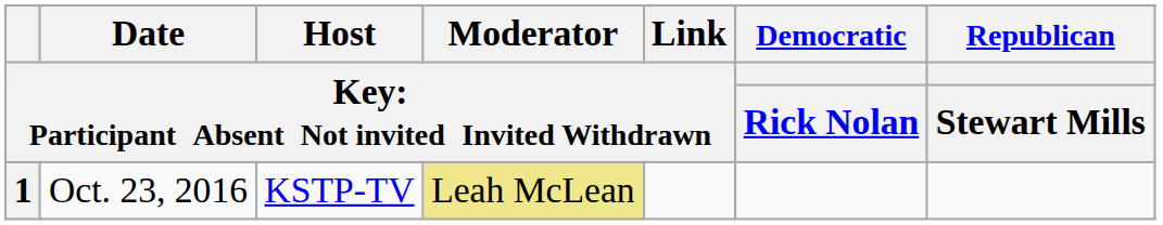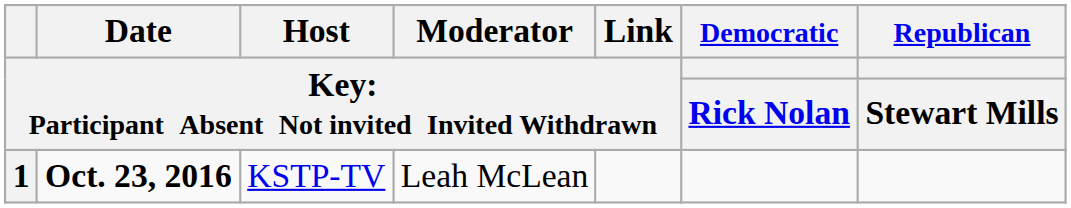1 | column 2: normal -> bold
1 | column 4: khaki background -> no background
